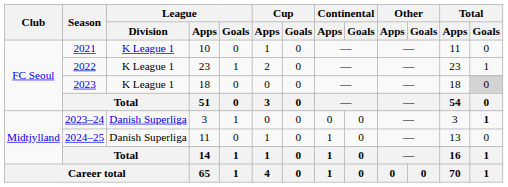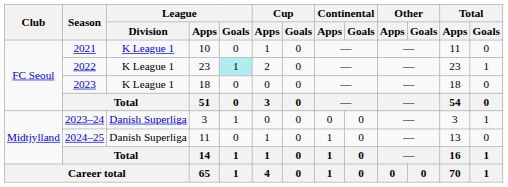2022 | League / Goals: no background -> paleturquoise background
2023 | Total / Goals: lightgrey background -> no background
2023–24 | Total / Goals: bold -> normal
